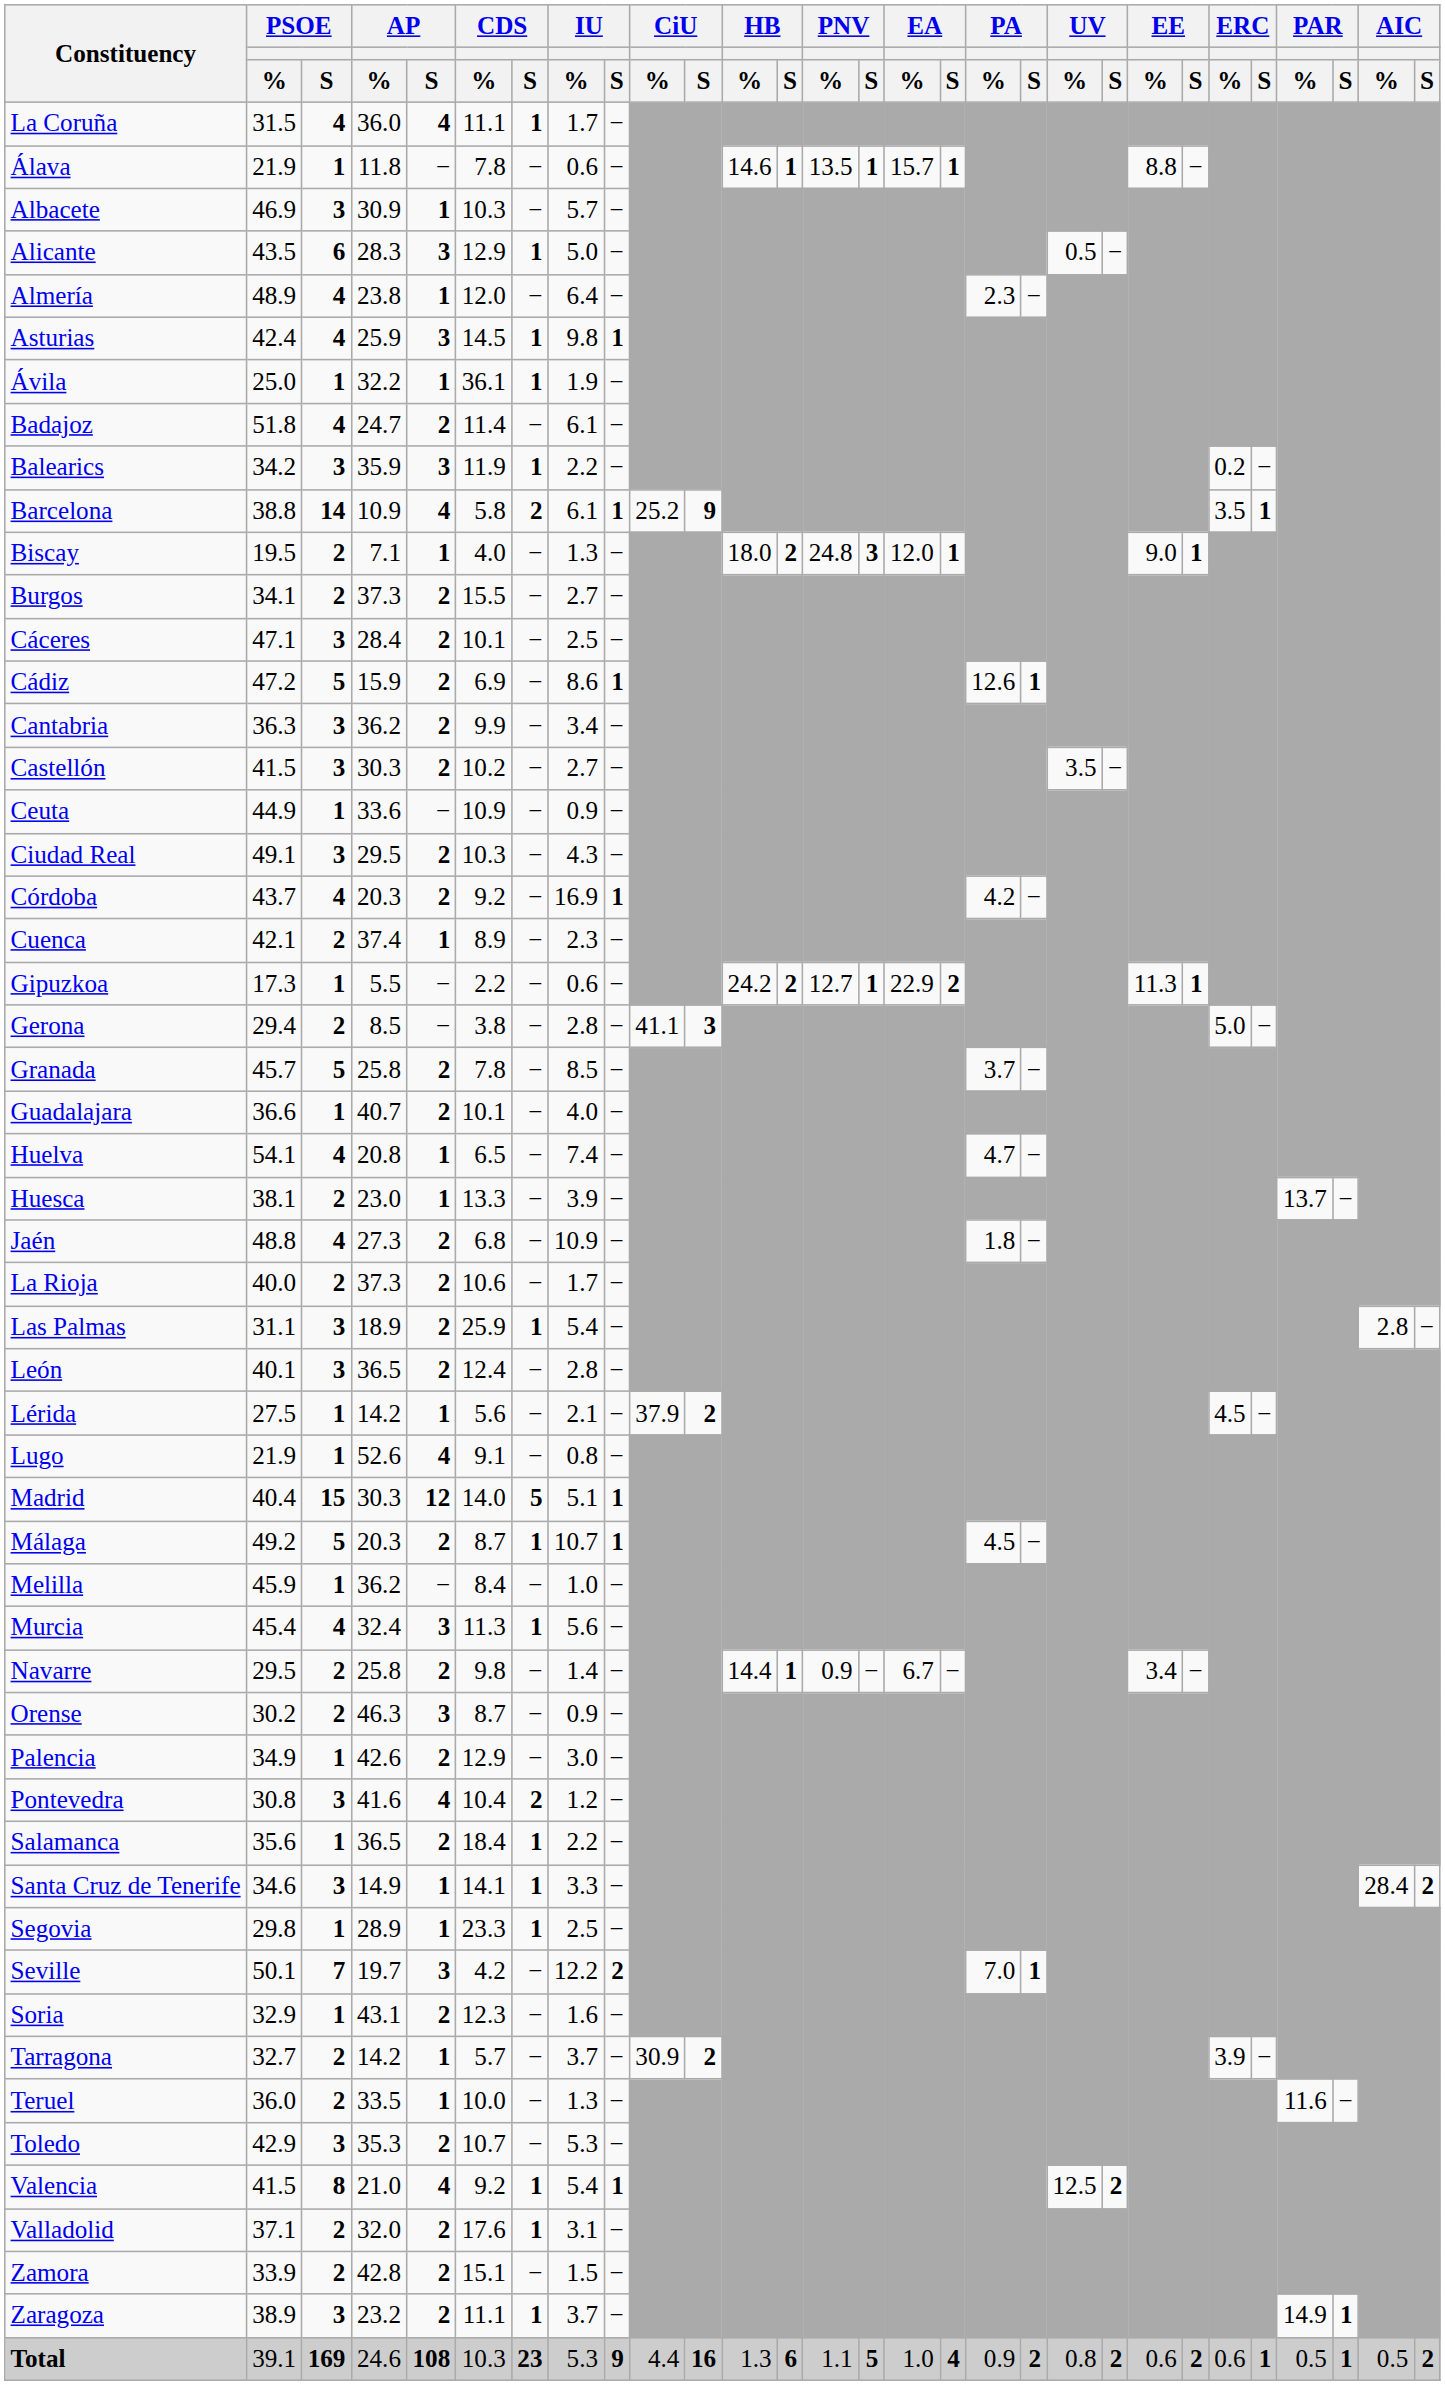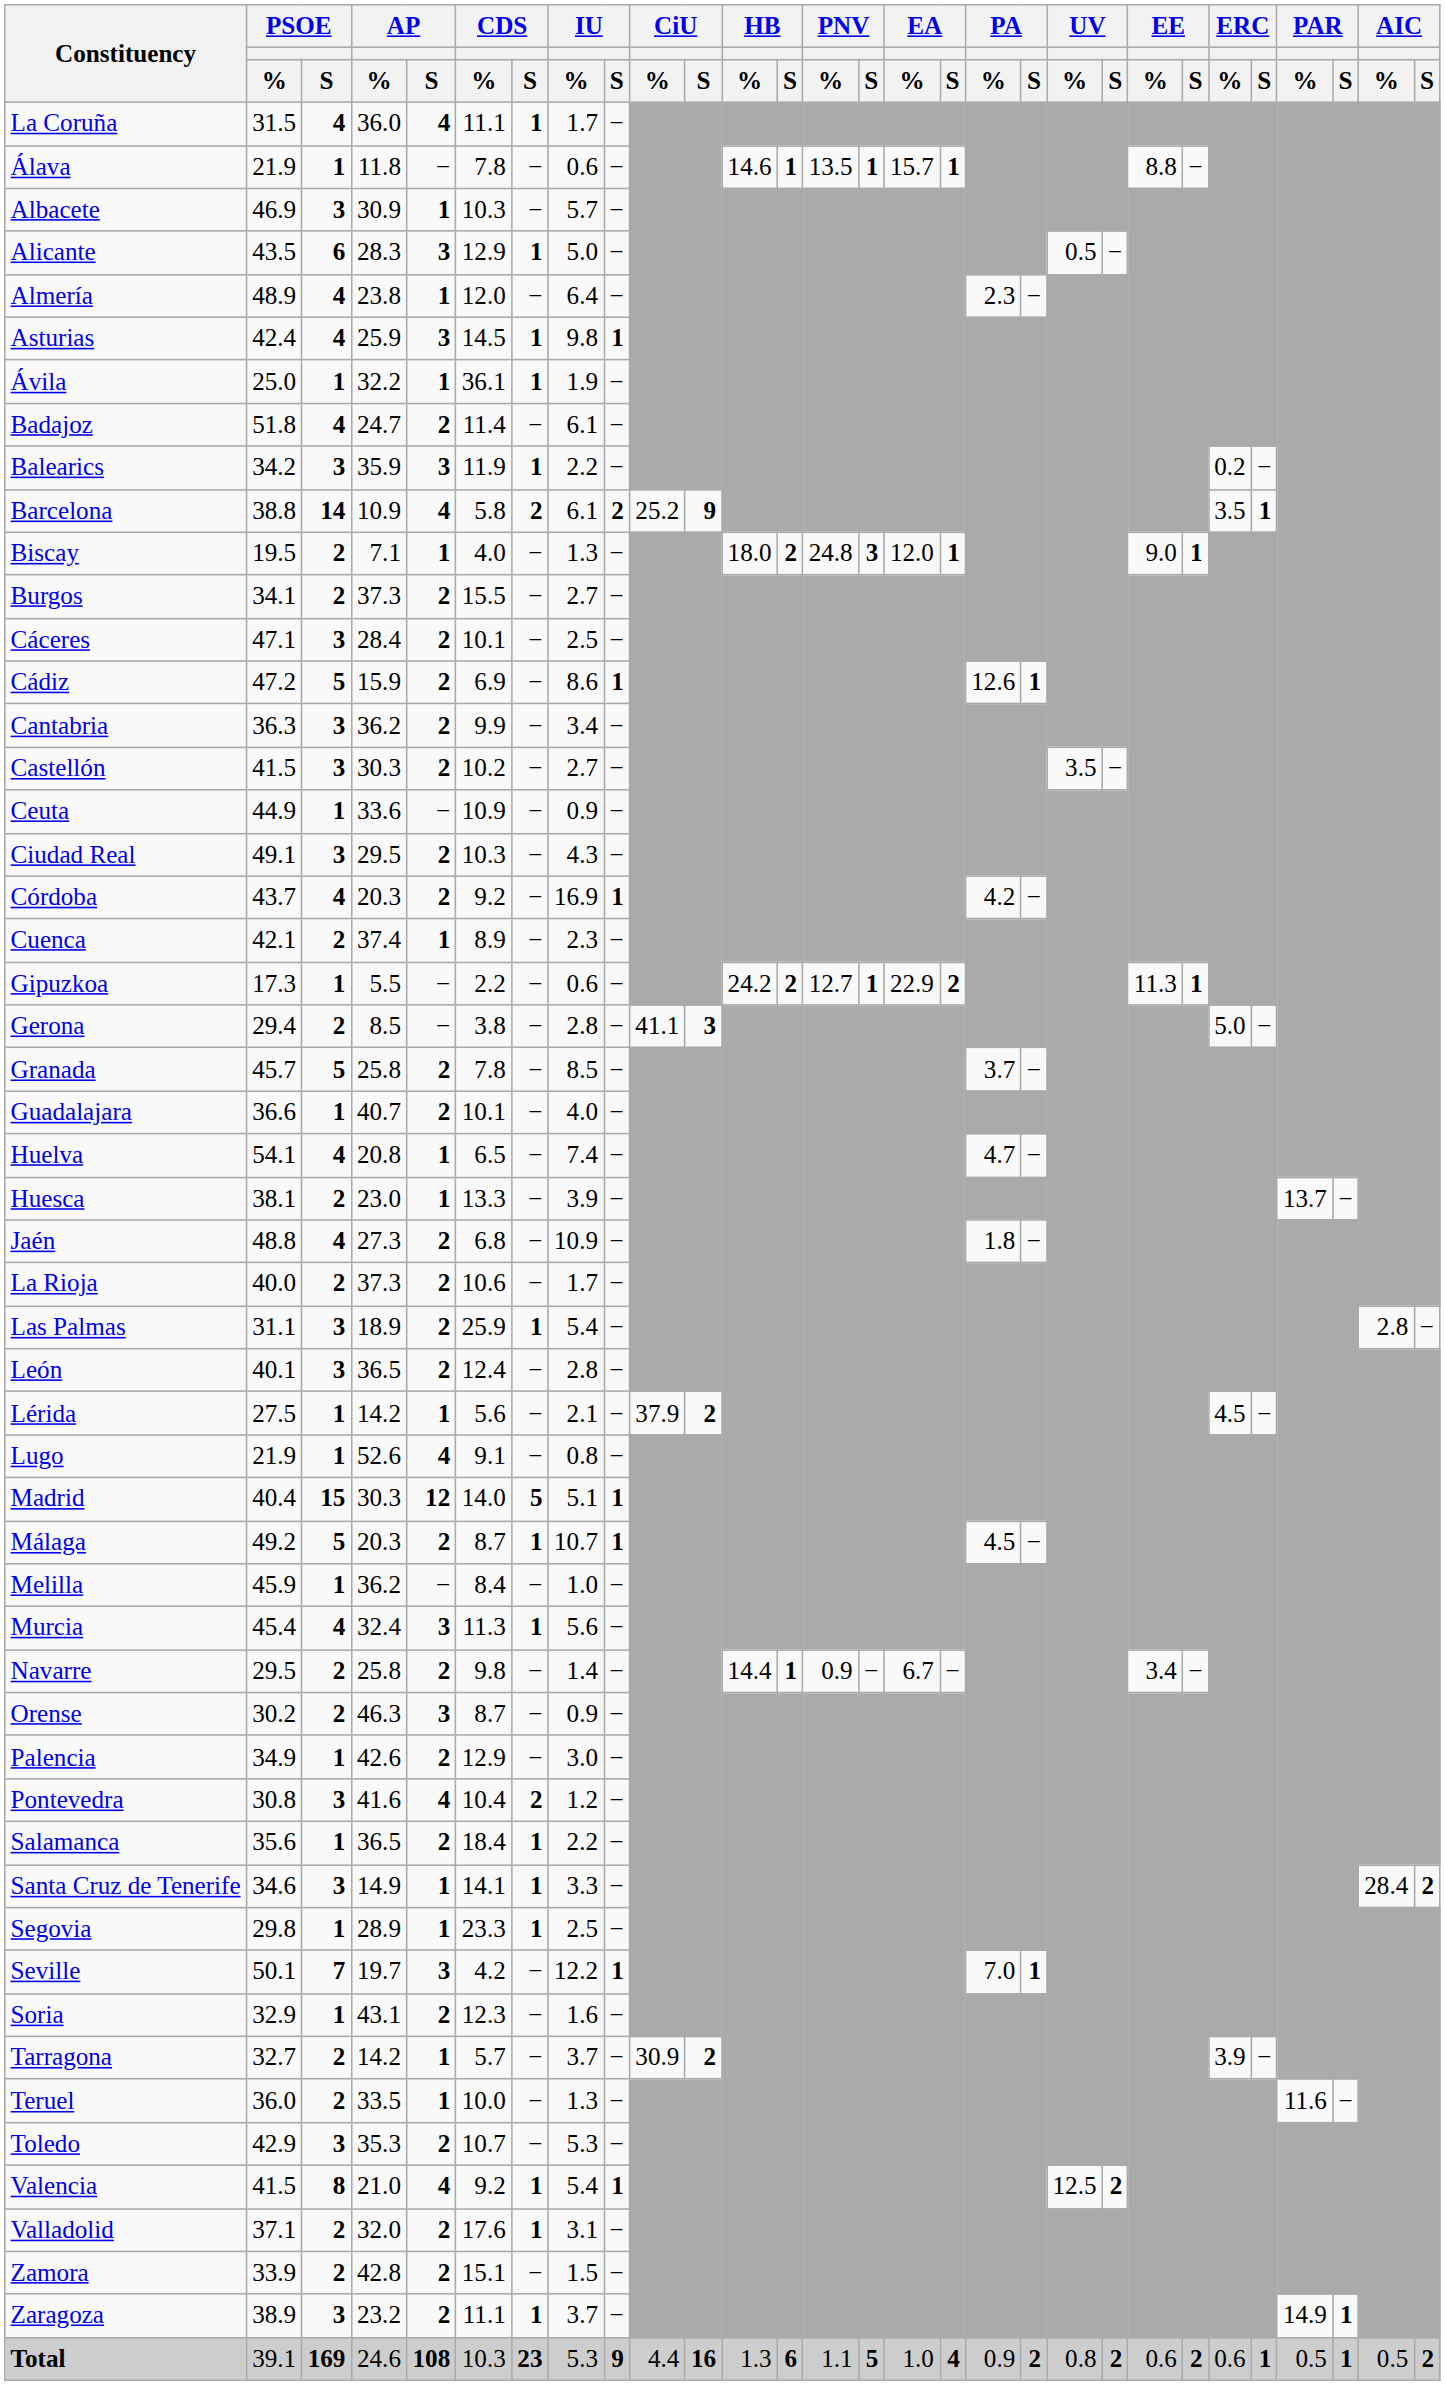Barcelona | IU / S: 1 -> 2
Seville | IU / S: 2 -> 1
